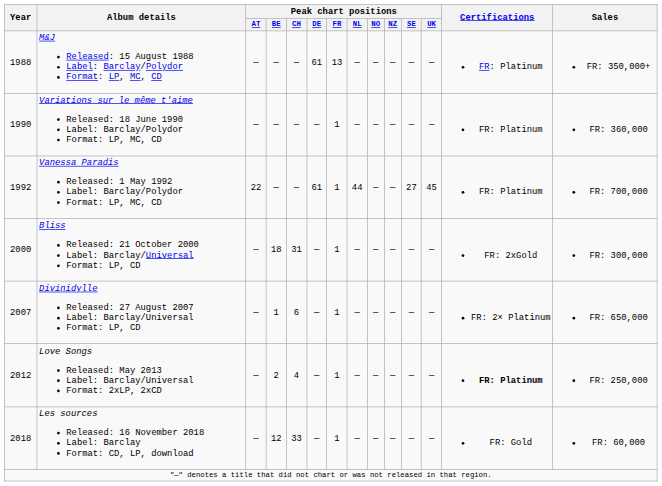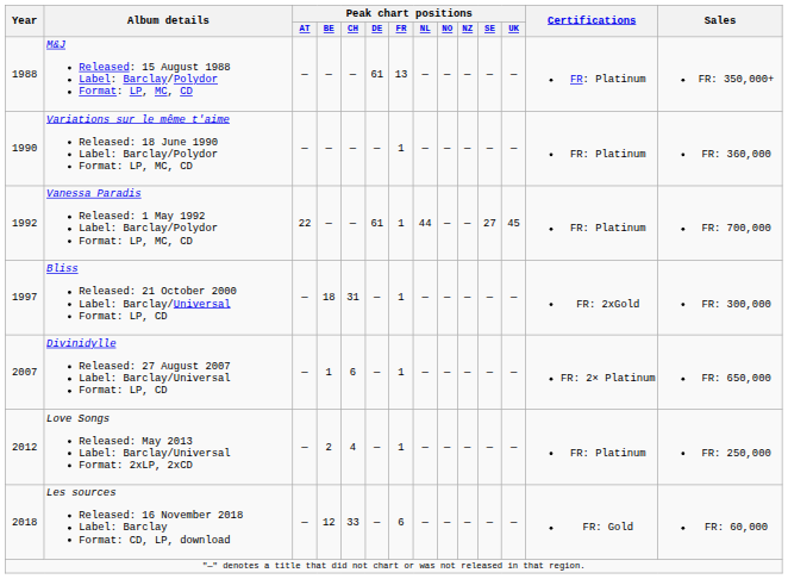row 6 | Year: 2000 -> 1997
row 8 | Certifications: bold -> normal
row 9 | Peak chart positions / FR: 1 -> 6
